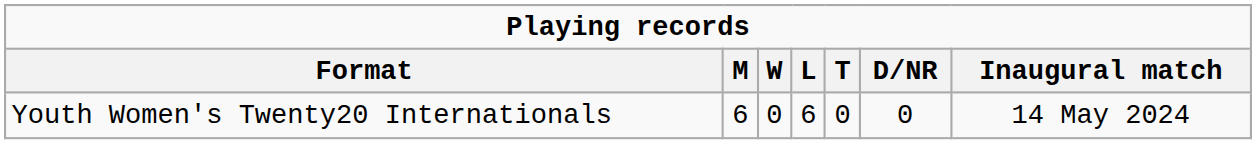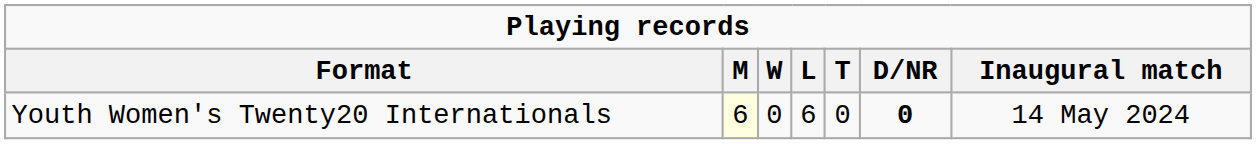Youth Women's Twenty20 Internationals | M: no background -> lightyellow background
Youth Women's Twenty20 Internationals | D/NR: normal -> bold
